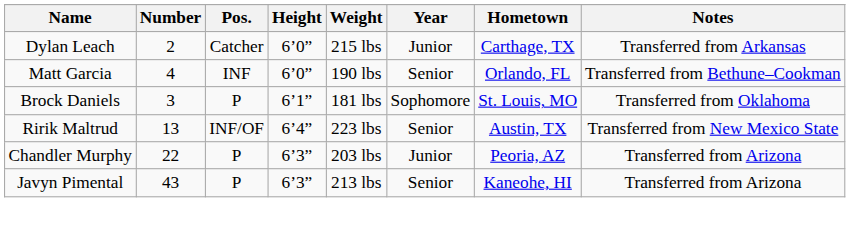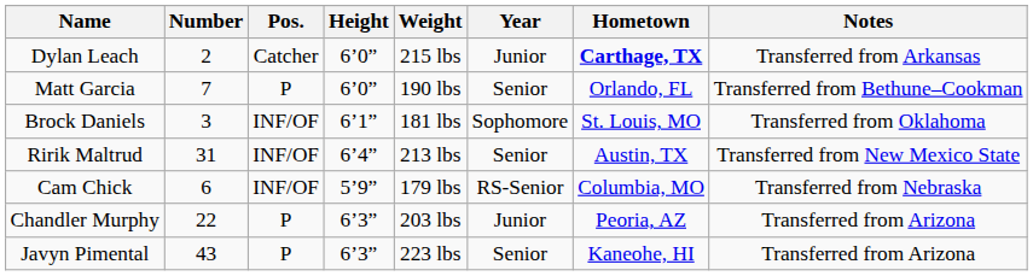Dylan Leach | Hometown: normal -> bold
Matt Garcia | Number: 4 -> 7
Matt Garcia | Pos.: INF -> P
Brock Daniels | Pos.: P -> INF/OF
Ririk Maltrud | Number: 13 -> 31
Ririk Maltrud | Weight: 223 lbs -> 213 lbs
+ row: Cam Chick | 6 | INF/OF | 5’9” | 179 lbs | RS-Senior | Columbia, MO | Transferred from Nebraska
Javyn Pimental | Weight: 213 lbs -> 223 lbs
